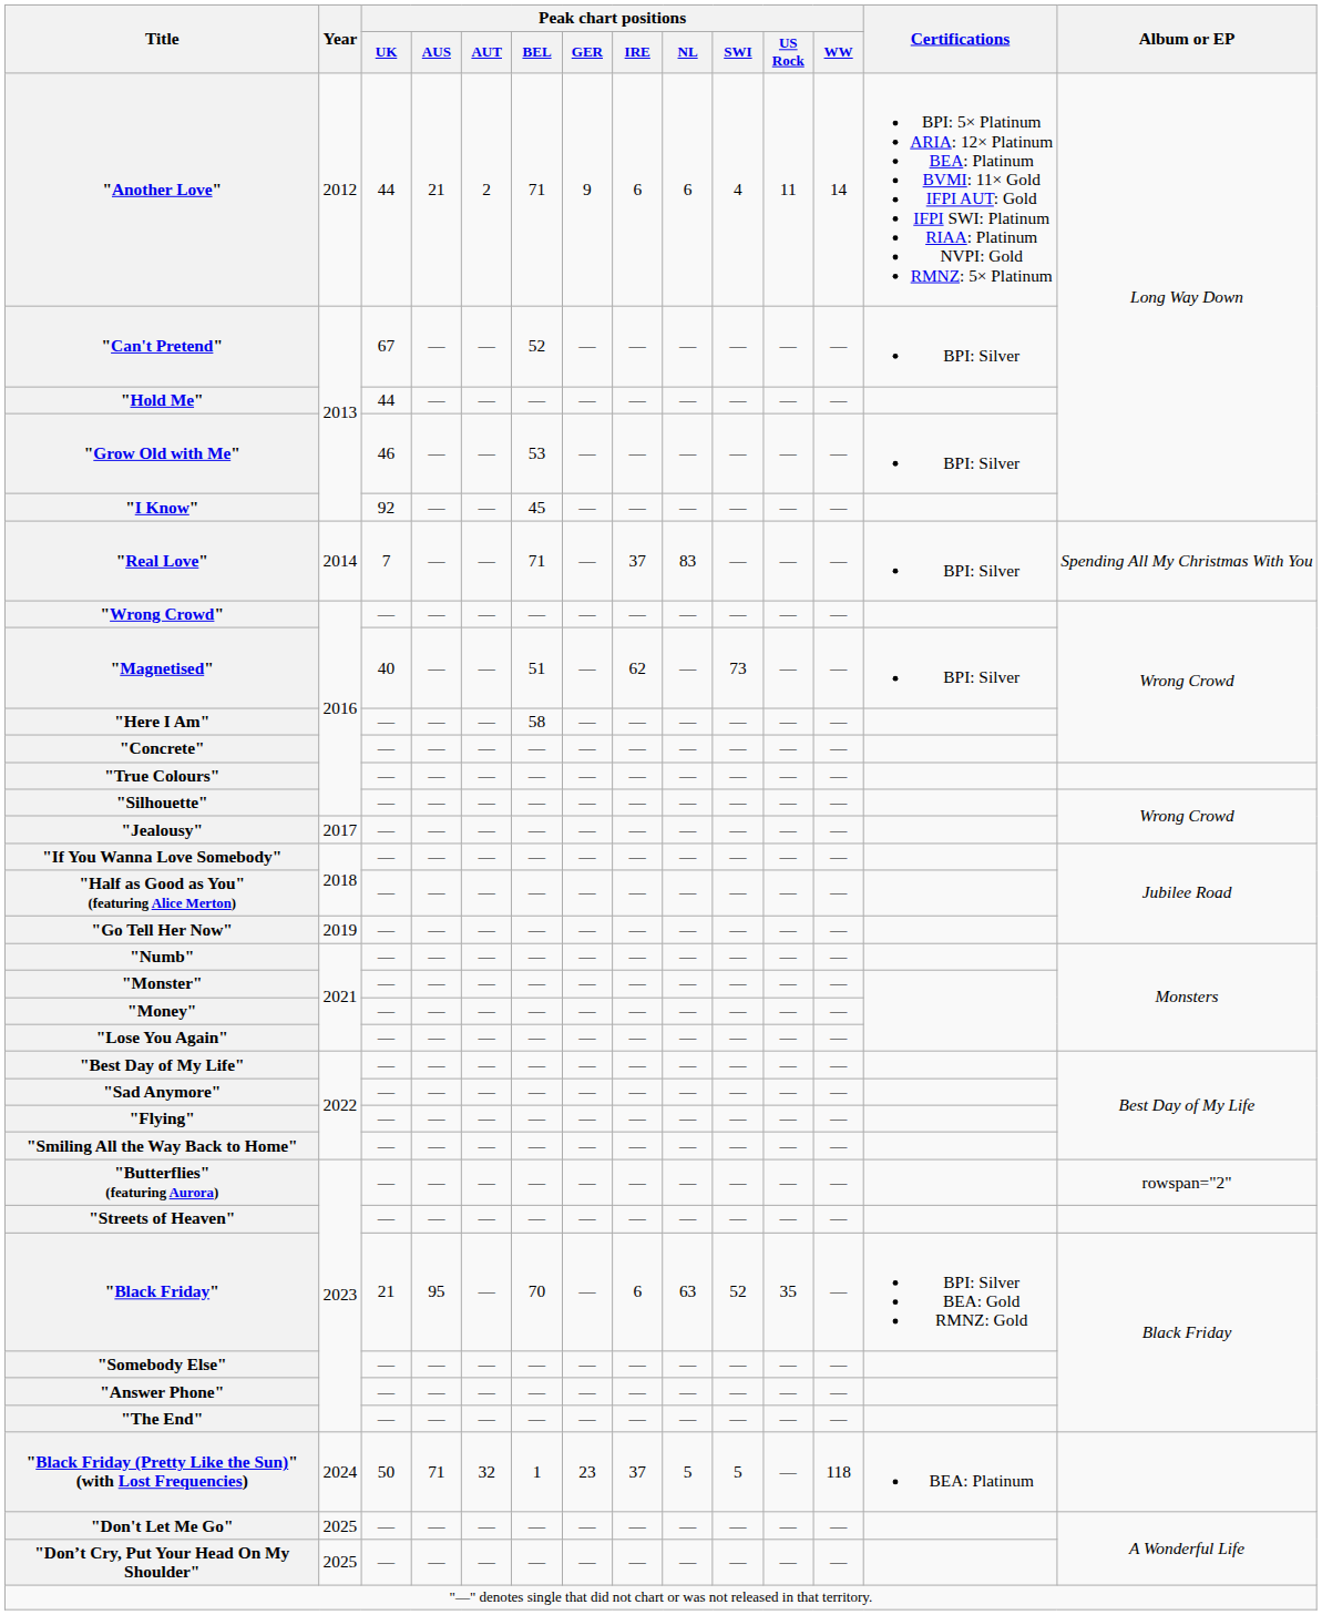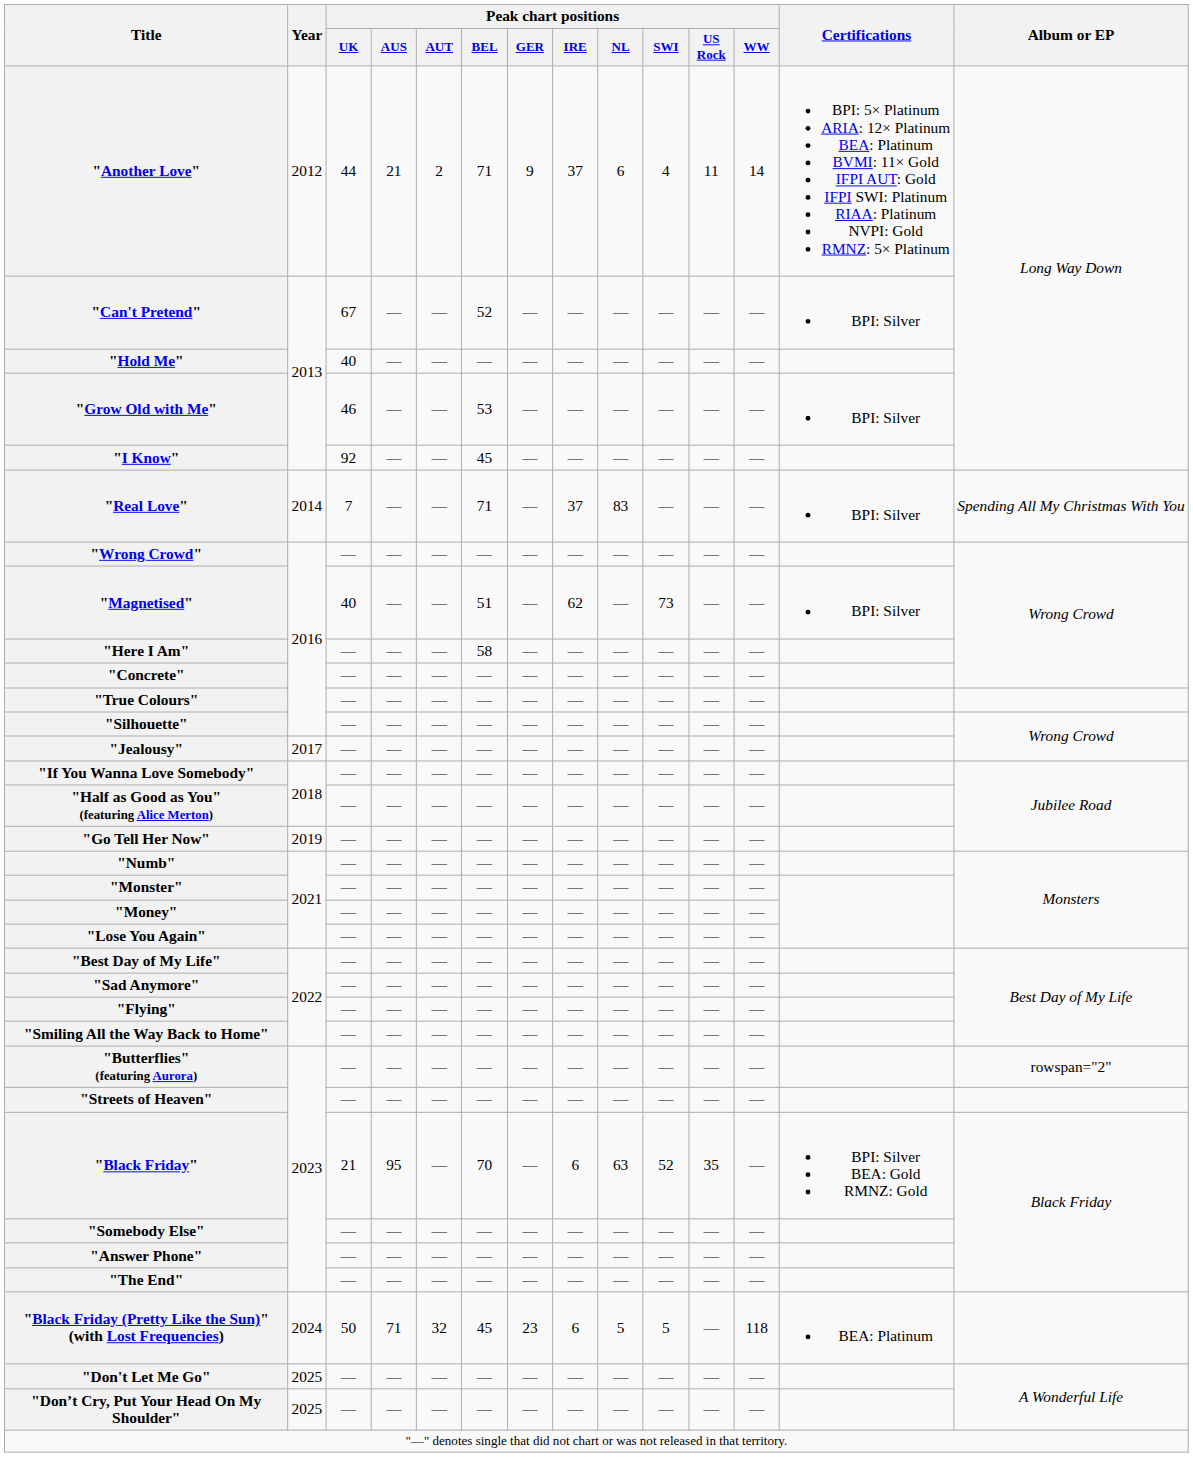"Another Love" | Peak chart positions / IRE: 6 -> 37
"Hold Me" | Peak chart positions / UK: 44 -> 40
"Black Friday (Pretty Like the Sun)" (with Lost Frequencies) | Peak chart positions / BEL: 1 -> 45
"Black Friday (Pretty Like the Sun)" (with Lost Frequencies) | Peak chart positions / IRE: 37 -> 6
